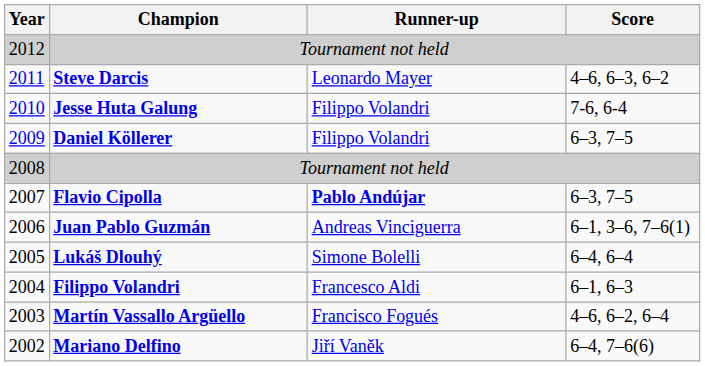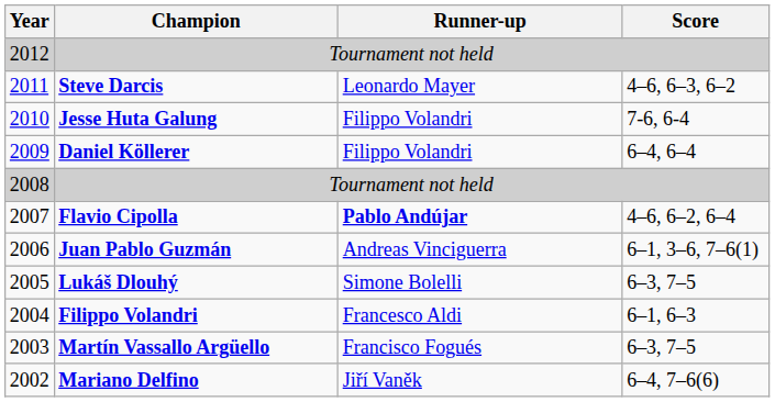Daniel Köllerer | Score: 6–3, 7–5 -> 6–4, 6–4
Flavio Cipolla | Score: 6–3, 7–5 -> 4–6, 6–2, 6–4
Lukáš Dlouhý | Score: 6–4, 6–4 -> 6–3, 7–5
Martín Vassallo Argüello | Score: 4–6, 6–2, 6–4 -> 6–3, 7–5
